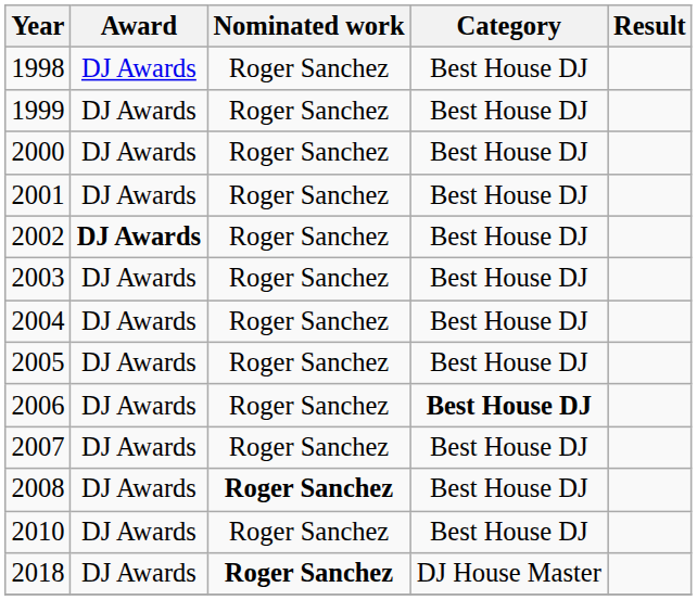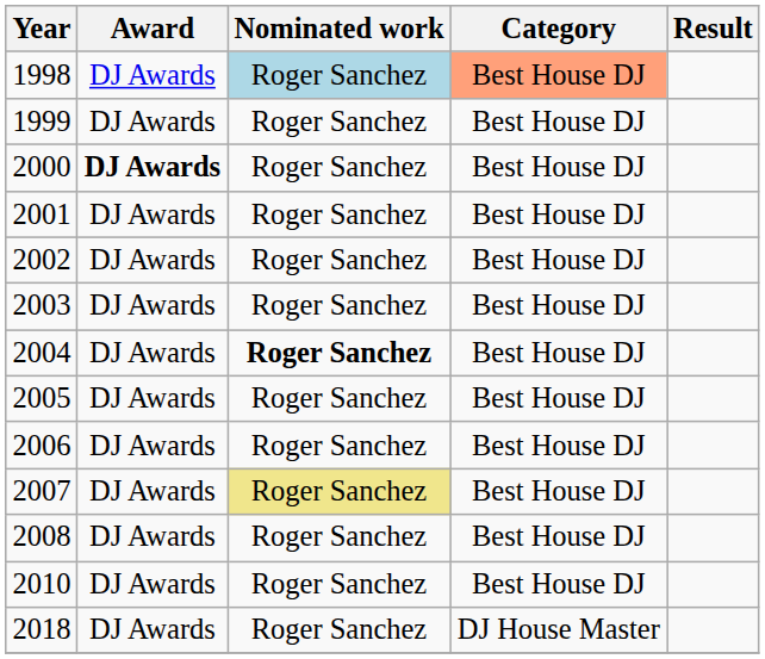1998 | Nominated work: no background -> lightblue background
1998 | Category: no background -> lightsalmon background
2000 | Award: normal -> bold
2002 | Award: bold -> normal
2004 | Nominated work: normal -> bold
2006 | Category: bold -> normal
2007 | Nominated work: no background -> khaki background
2008 | Nominated work: bold -> normal
2018 | Nominated work: bold -> normal
